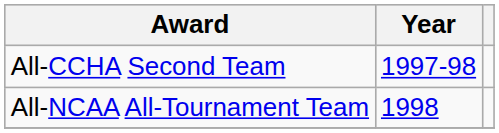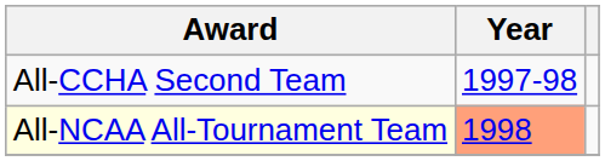row 3 | Award: no background -> lightyellow background
row 3 | Year: no background -> lightsalmon background
